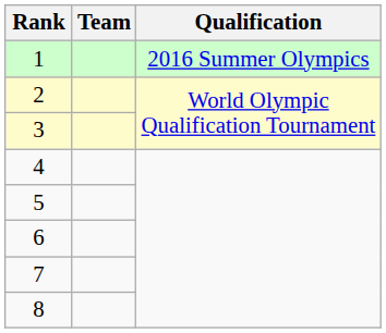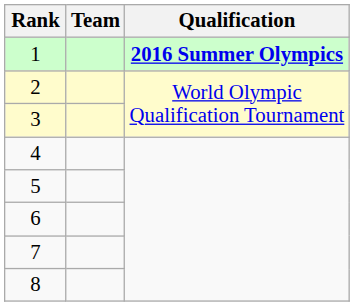1 | Qualification: normal -> bold
